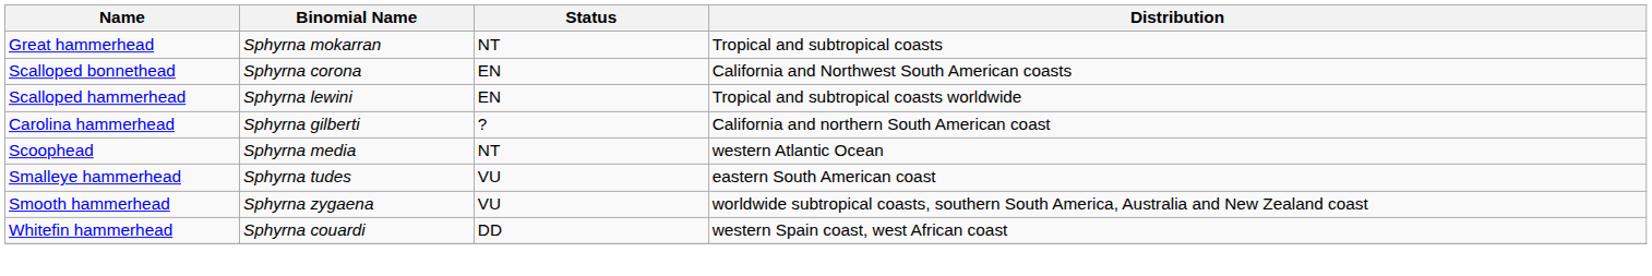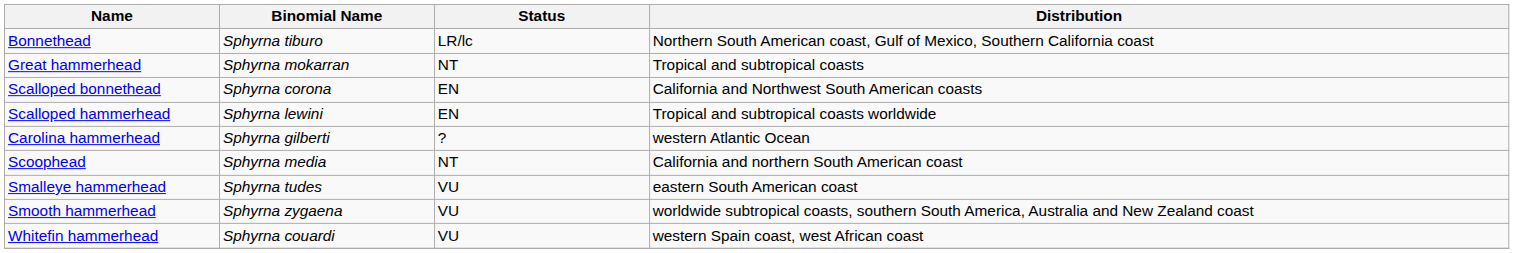+ row: Bonnethead | Sphyrna tiburo | LR/lc | Northern South American coast, Gulf of Mexico, Southern California coast
Carolina hammerhead | Distribution: California and northern South American coast -> western Atlantic Ocean
Scoophead | Distribution: western Atlantic Ocean -> California and northern South American coast
Whitefin hammerhead | Status: DD -> VU
